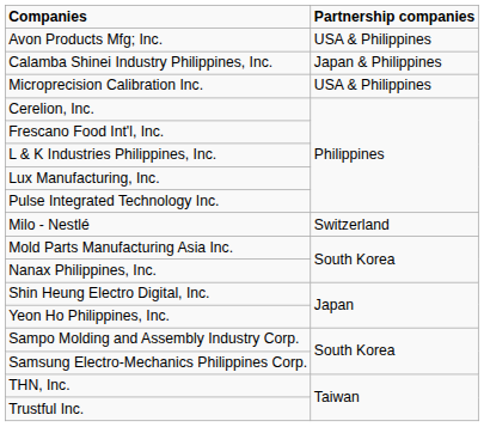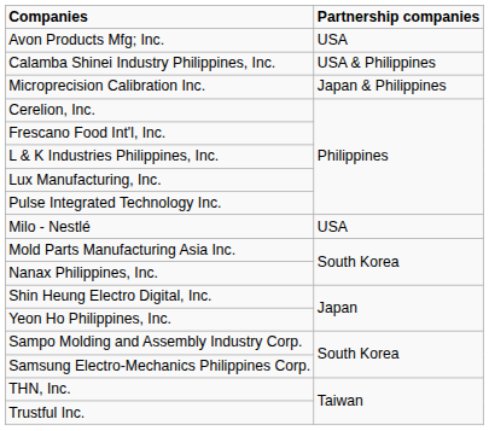Avon Products Mfg; Inc. | Partnership companies: USA & Philippines -> USA
Calamba Shinei Industry Philippines, Inc. | Partnership companies: Japan & Philippines -> USA & Philippines
Microprecision Calibration Inc. | Partnership companies: USA & Philippines -> Japan & Philippines
Milo - Nestlé | Partnership companies: Switzerland -> USA
